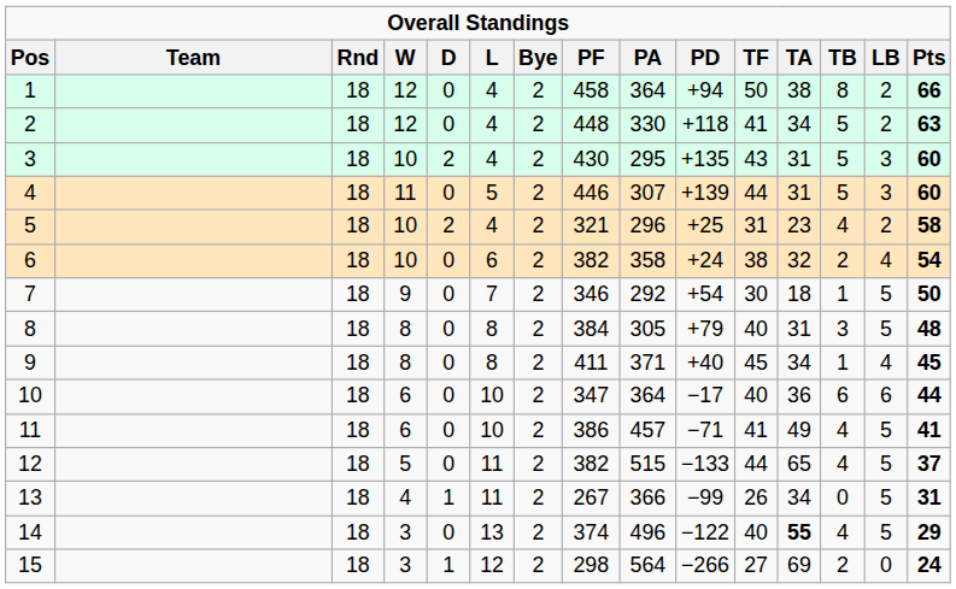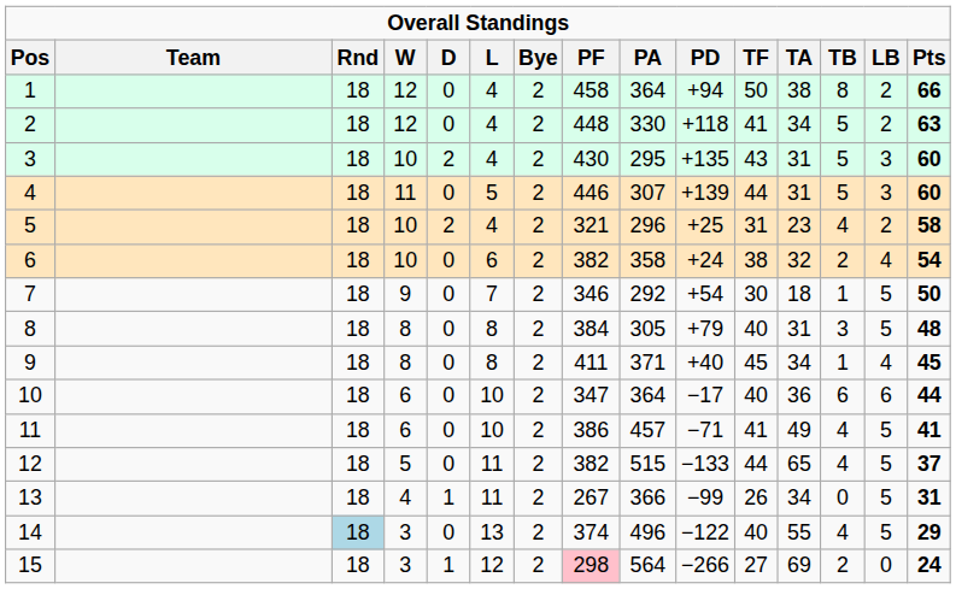14 | column 3: no background -> lightblue background
14 | column 12: bold -> normal
15 | column 8: no background -> pink background
